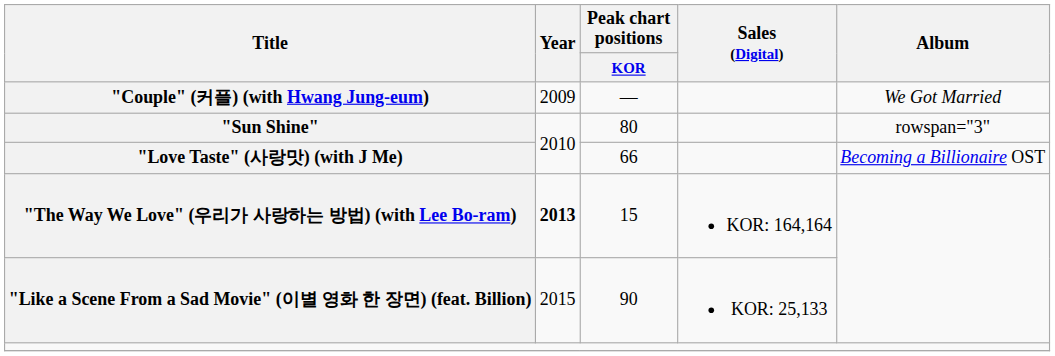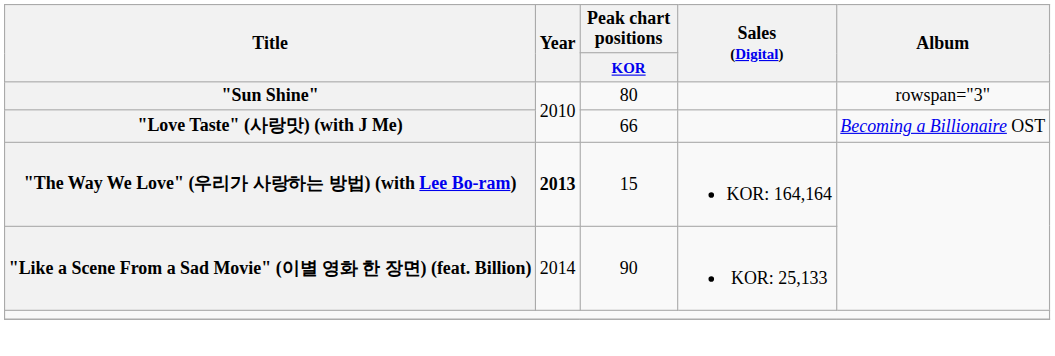- row: "Couple" (커플) (with Hwang Jung-eum) | 2009 | — | We Got Married
"Like a Scene From a Sad Movie" (이별 영화 한 장면) (feat. Billion) | Year: 2015 -> 2014
